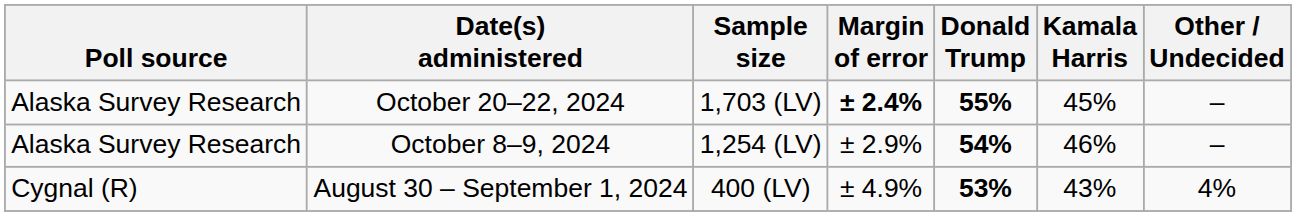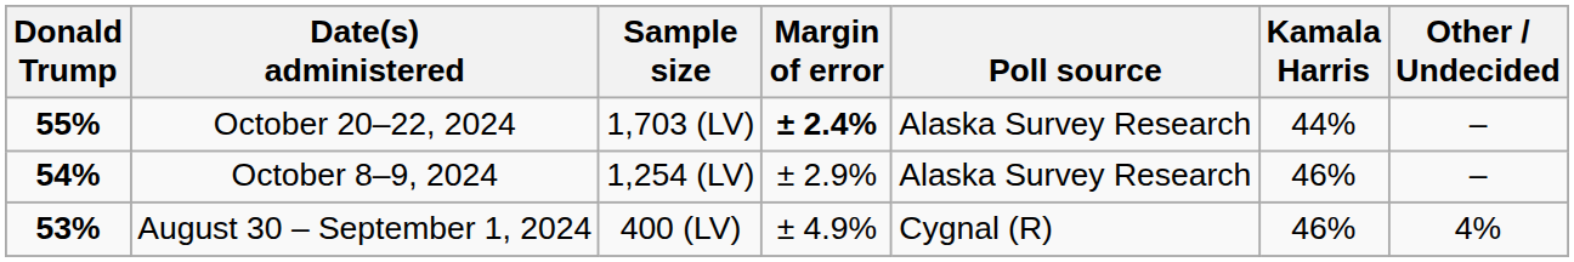columns swapped: Poll source <-> Donald Trump
October 20–22, 2024 | Kamala Harris: 45% -> 44%
August 30 – September 1, 2024 | Kamala Harris: 43% -> 46%
